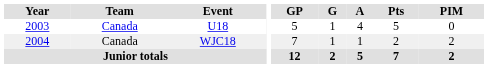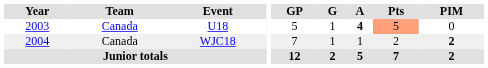U18 | A: normal -> bold
U18 | Pts: no background -> lightsalmon background
WJC18 | PIM: normal -> bold
